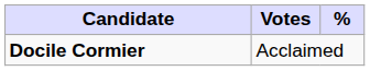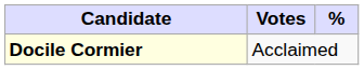Docile Cormier | Candidate: no background -> lightyellow background
